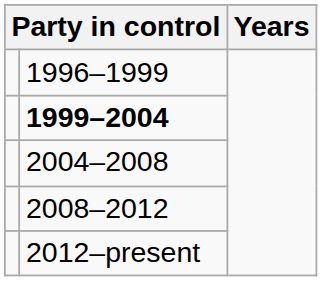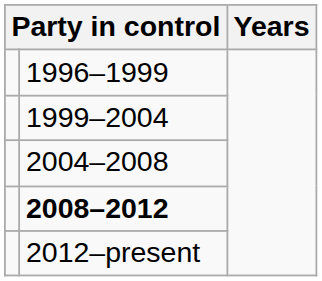1999–2004 | column 2: bold -> normal
2008–2012 | column 2: normal -> bold
